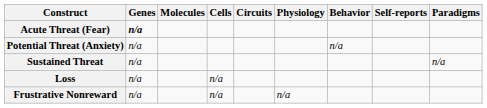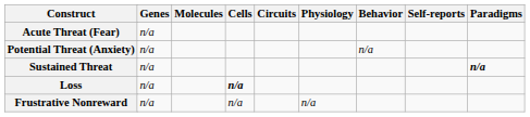Acute Threat (Fear) | Genes: bold -> normal
Sustained Threat | Paradigms: normal -> bold
Loss | Cells: normal -> bold
